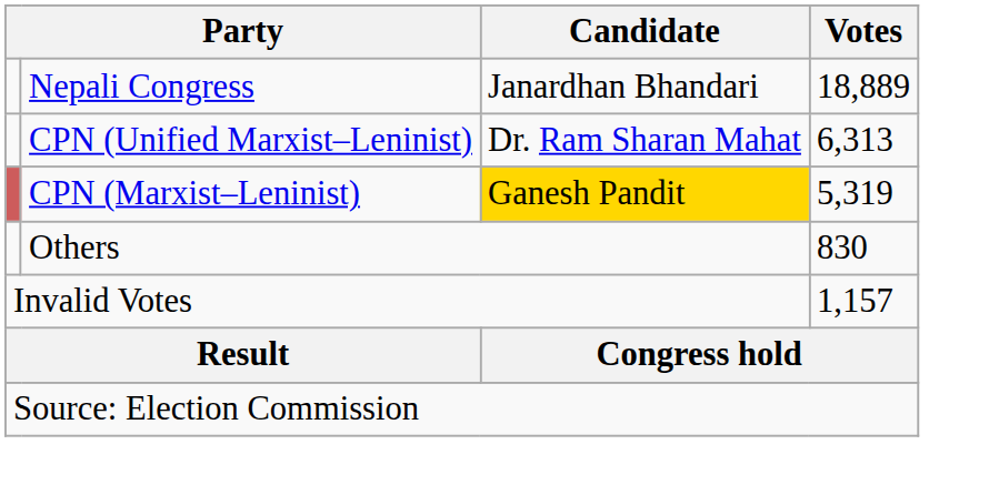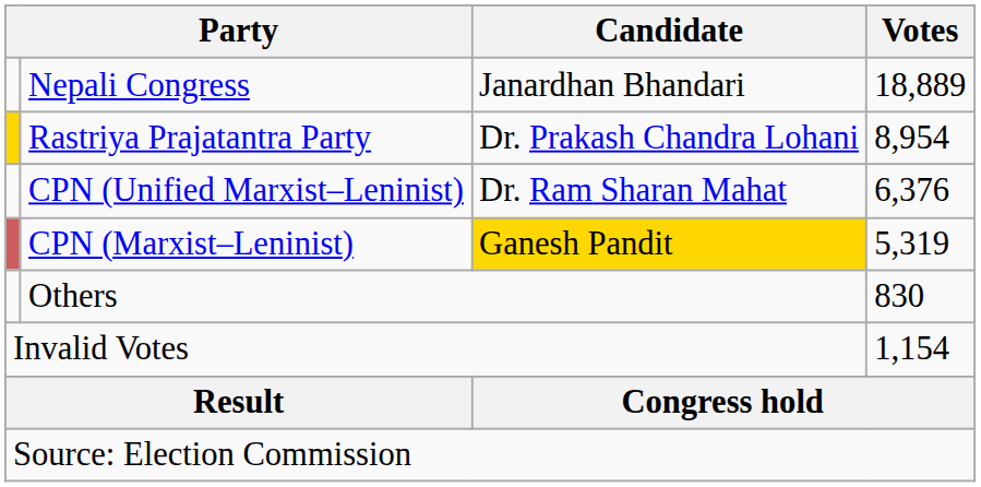+ row: Rastriya Prajatantra Party | Dr. Prakash Chandra Lohani | 8,954
CPN (Unified Marxist–Leninist) | Votes: 6,313 -> 6,376
Invalid Votes | Votes: 1,157 -> 1,154
